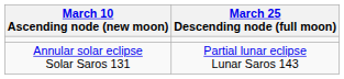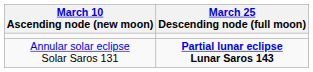Annular solar eclipse Solar Saros 131 | March 25 Descending node (full moon): normal -> bold
